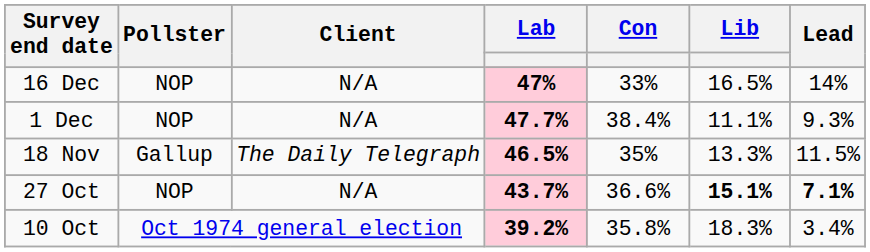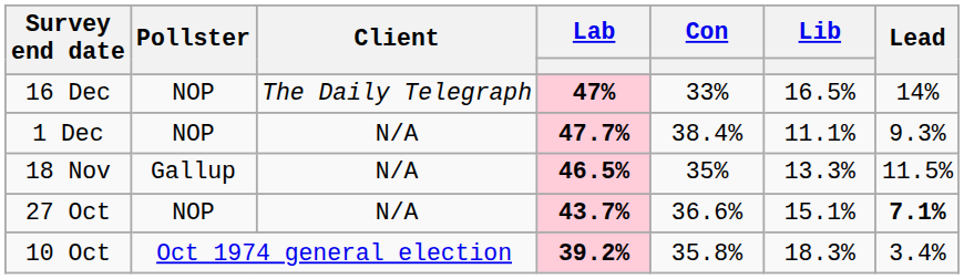16 Dec | Client: N/A -> The Daily Telegraph
18 Nov | Client: The Daily Telegraph -> N/A
27 Oct | Lib: bold -> normal
